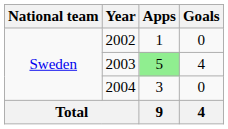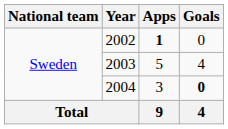2002 | Apps: normal -> bold
2003 | Apps: lightgreen background -> no background
2004 | Goals: normal -> bold
